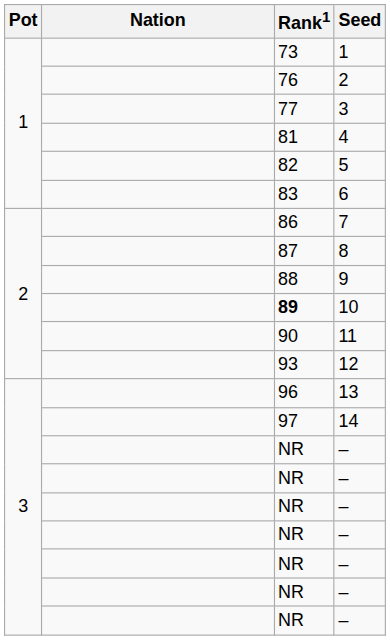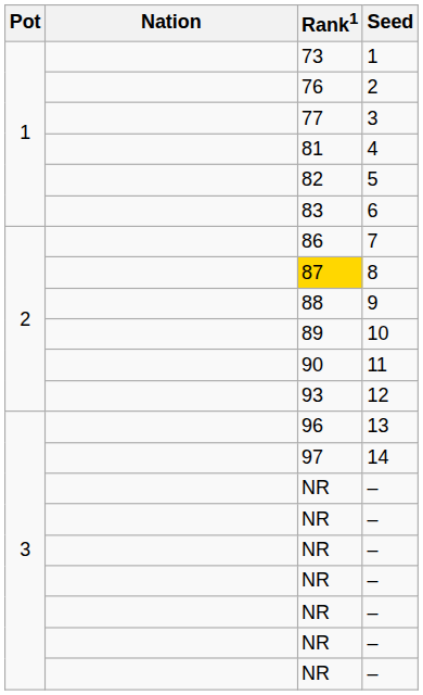87 | Rank1: no background -> gold background
89 | Rank1: bold -> normal
